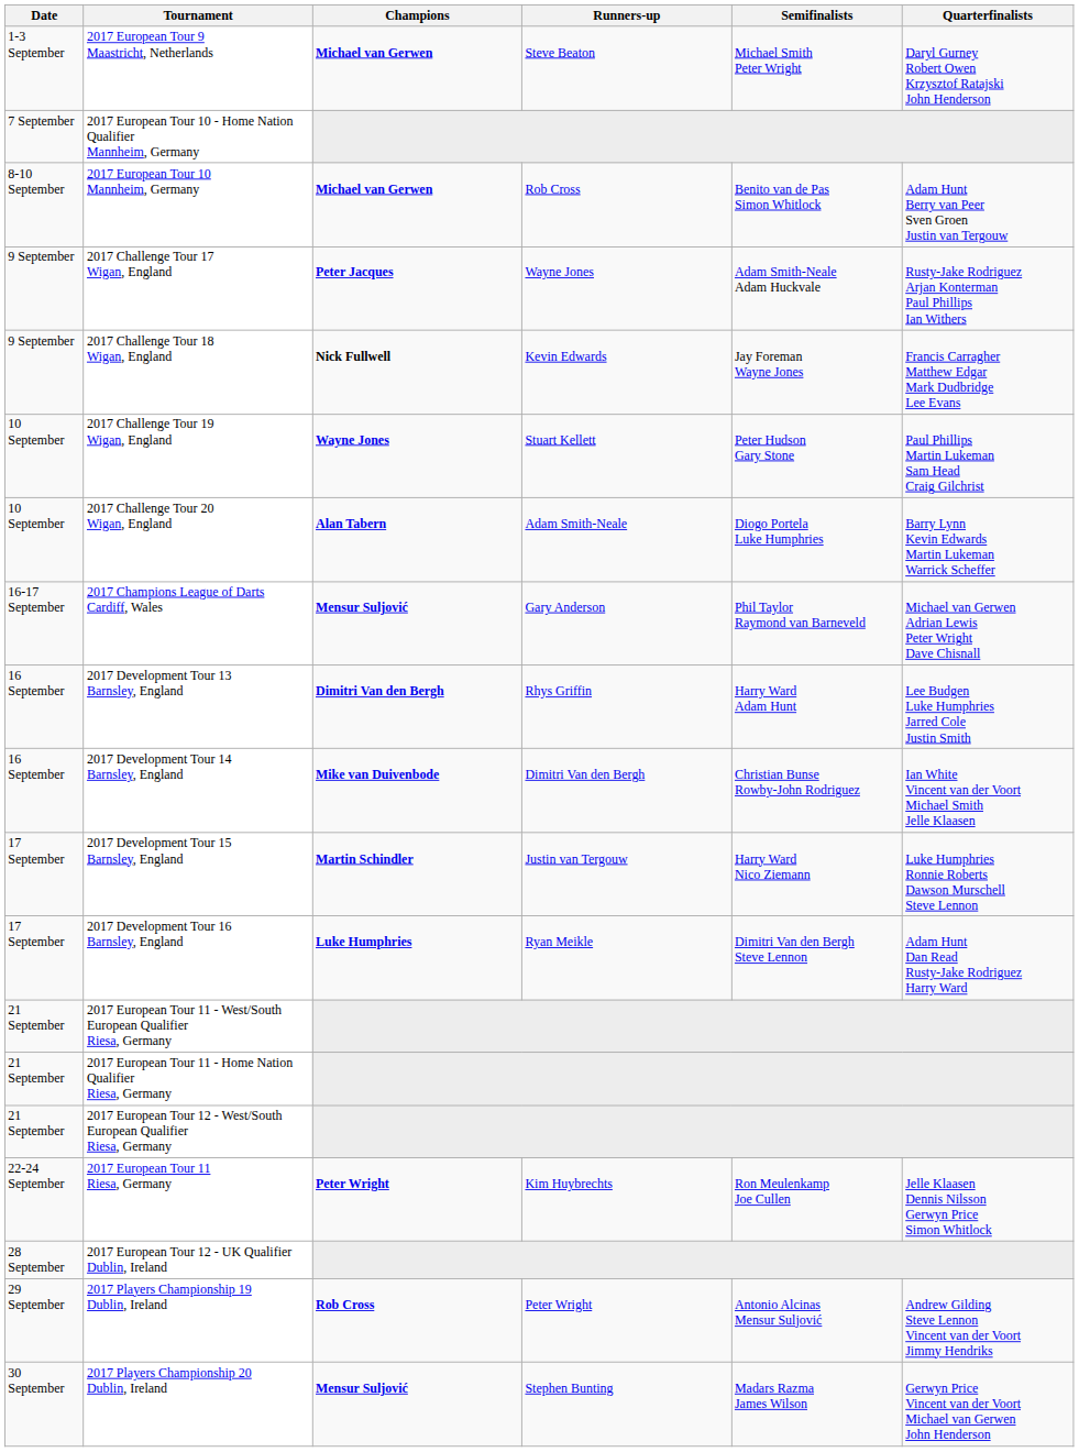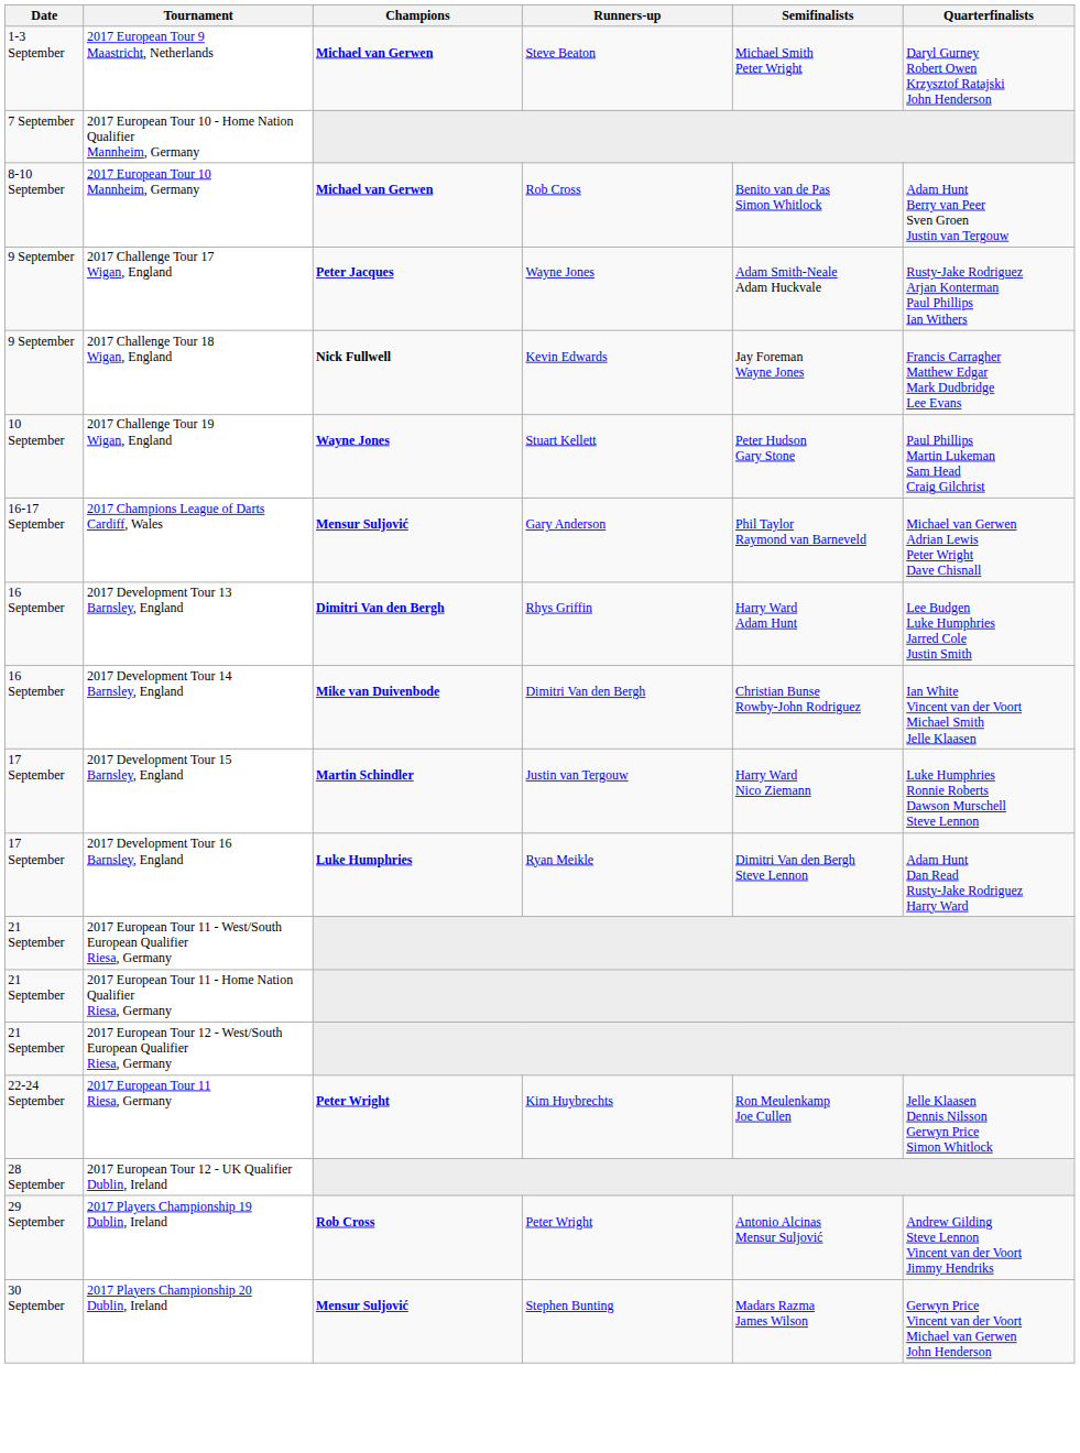- row: 10 September | 2017 Challenge Tour 20 Wigan, England | Alan Tabern | Adam Smith-Neale | Diogo Portela Luke Humphries | Barry Lynn Kevin Edwards Martin Lukeman Warrick Scheffer
